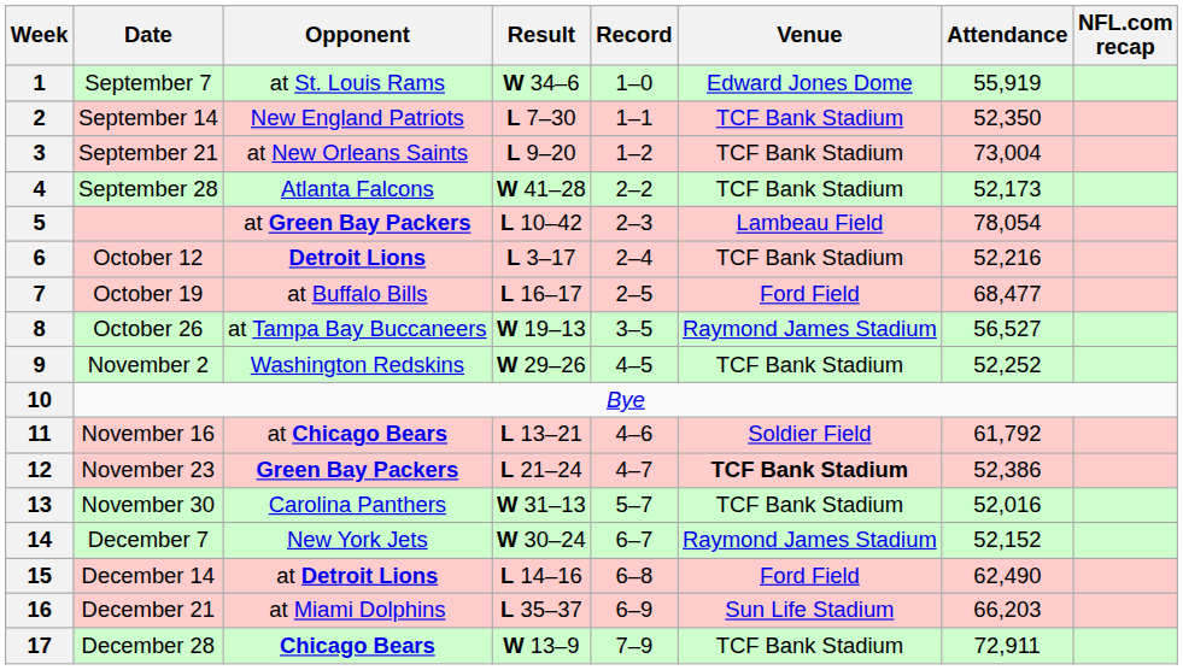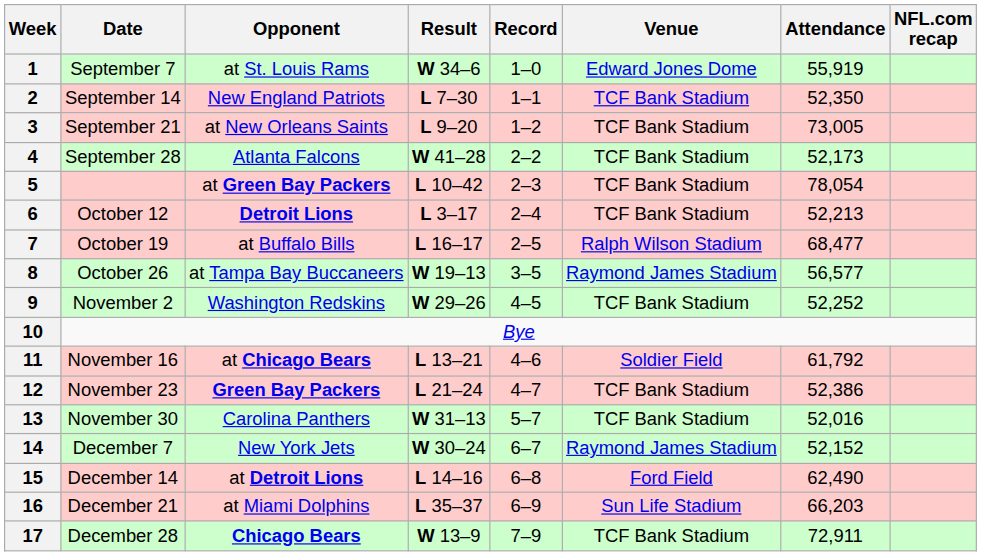3 | Attendance: 73,004 -> 73,005
5 | Venue: Lambeau Field -> TCF Bank Stadium
6 | Attendance: 52,216 -> 52,213
7 | Venue: Ford Field -> Ralph Wilson Stadium
8 | Attendance: 56,527 -> 56,577
12 | Venue: bold -> normal
